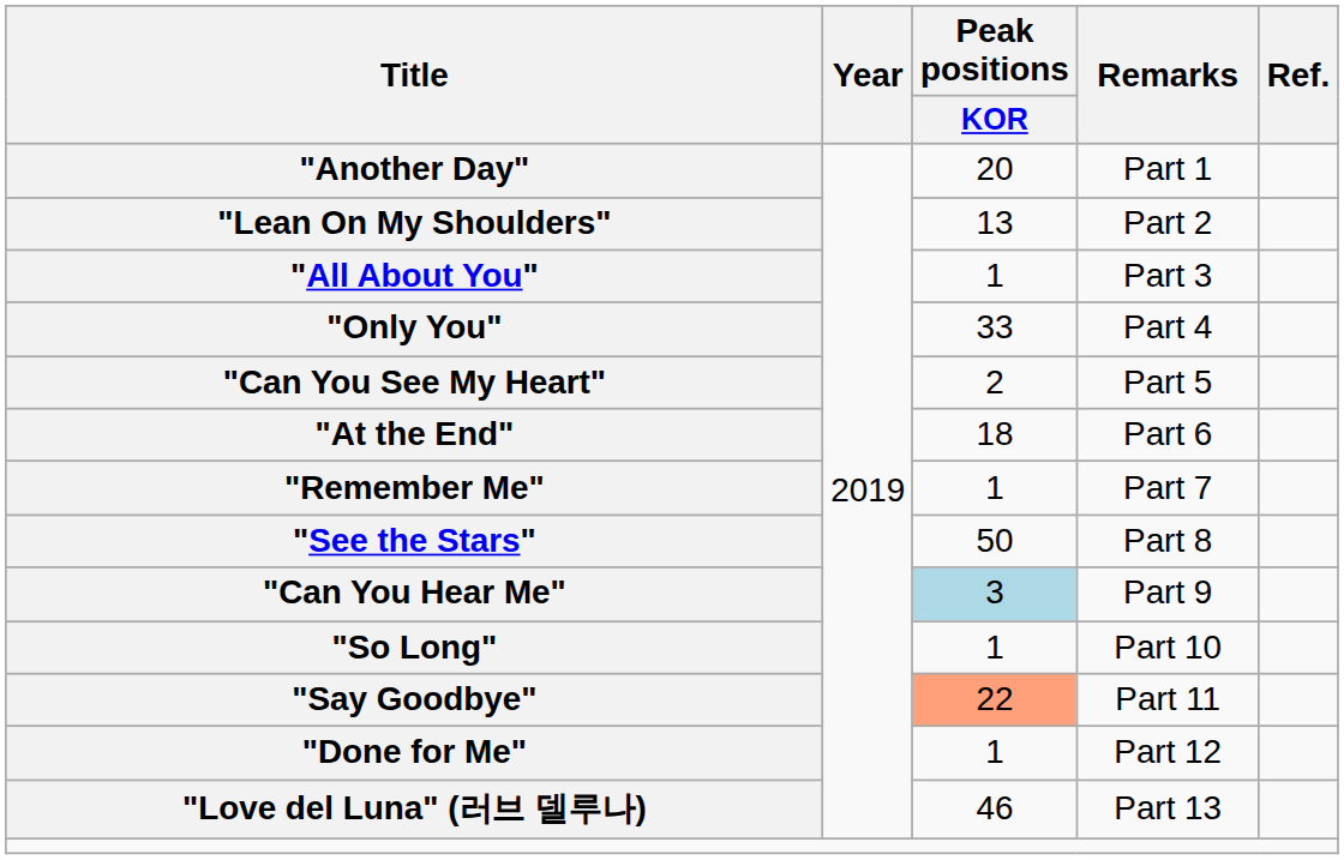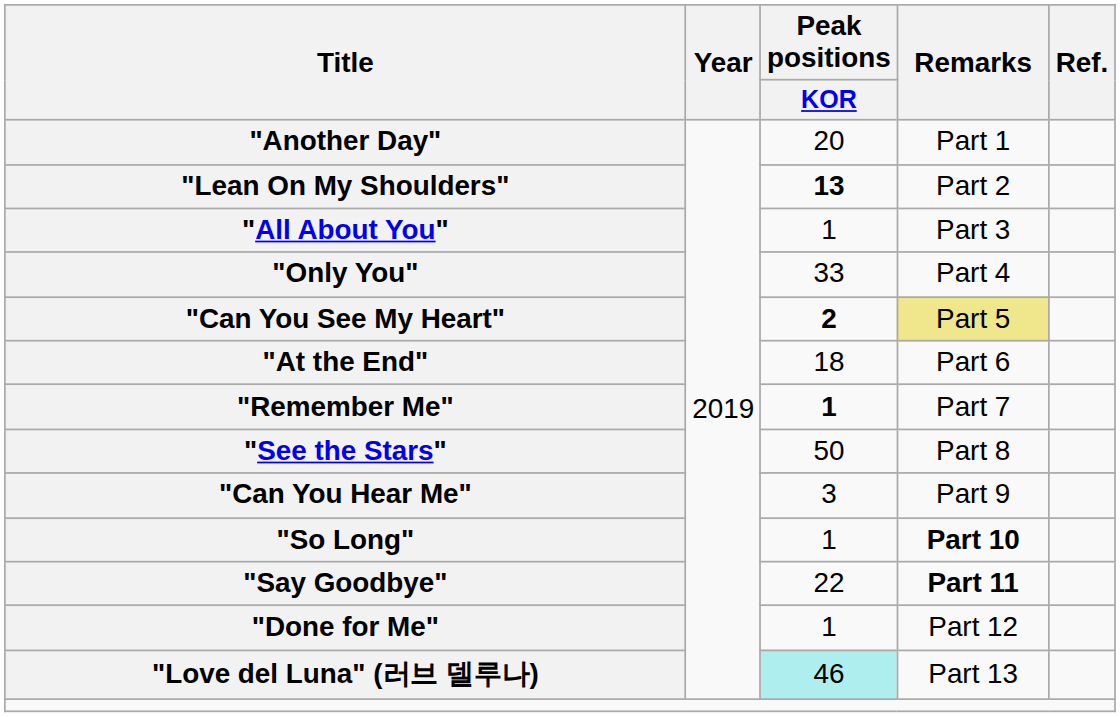"Lean On My Shoulders" | Peak positions / KOR: normal -> bold
"Can You See My Heart" | Peak positions / KOR: normal -> bold
"Can You See My Heart" | Remarks: no background -> khaki background
"Remember Me" | Peak positions / KOR: normal -> bold
"Can You Hear Me" | Peak positions / KOR: lightblue background -> no background
"So Long" | Remarks: normal -> bold
"Say Goodbye" | Peak positions / KOR: lightsalmon background -> no background
"Say Goodbye" | Remarks: normal -> bold
"Love del Luna" (러브 델루나) | Peak positions / KOR: no background -> paleturquoise background
